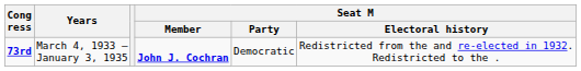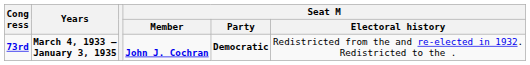73rd | Years: normal -> bold
73rd | Seat M / Party: normal -> bold
